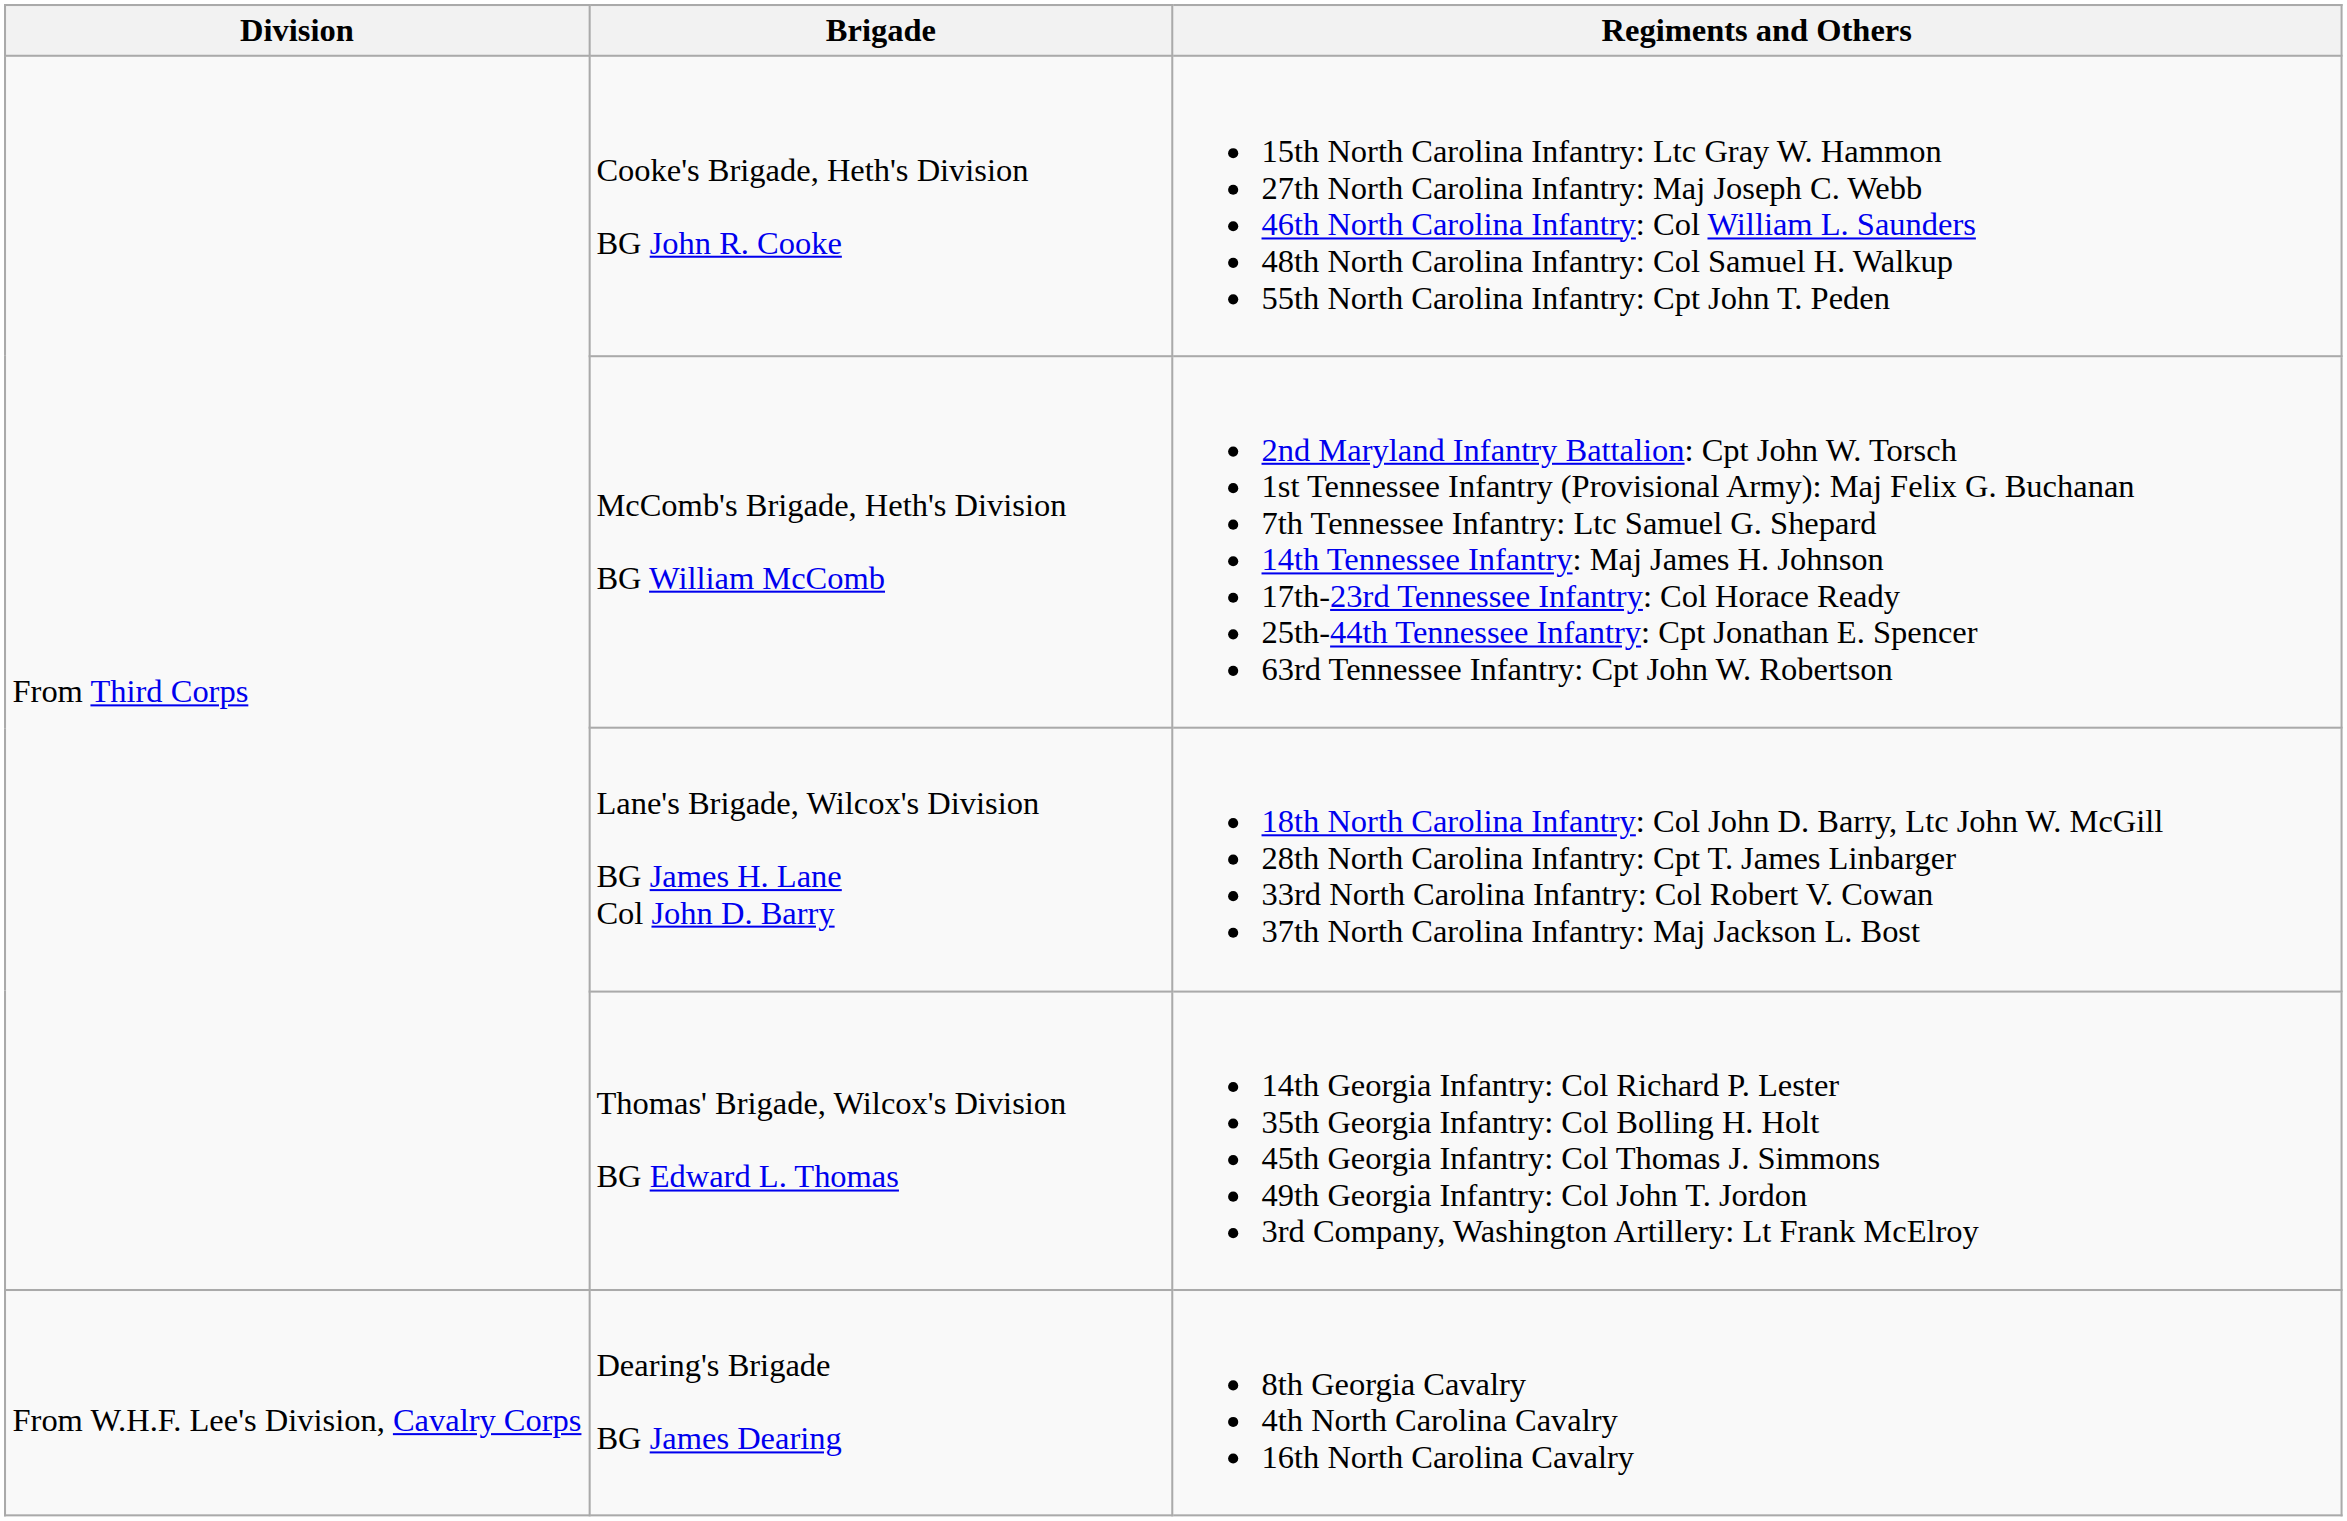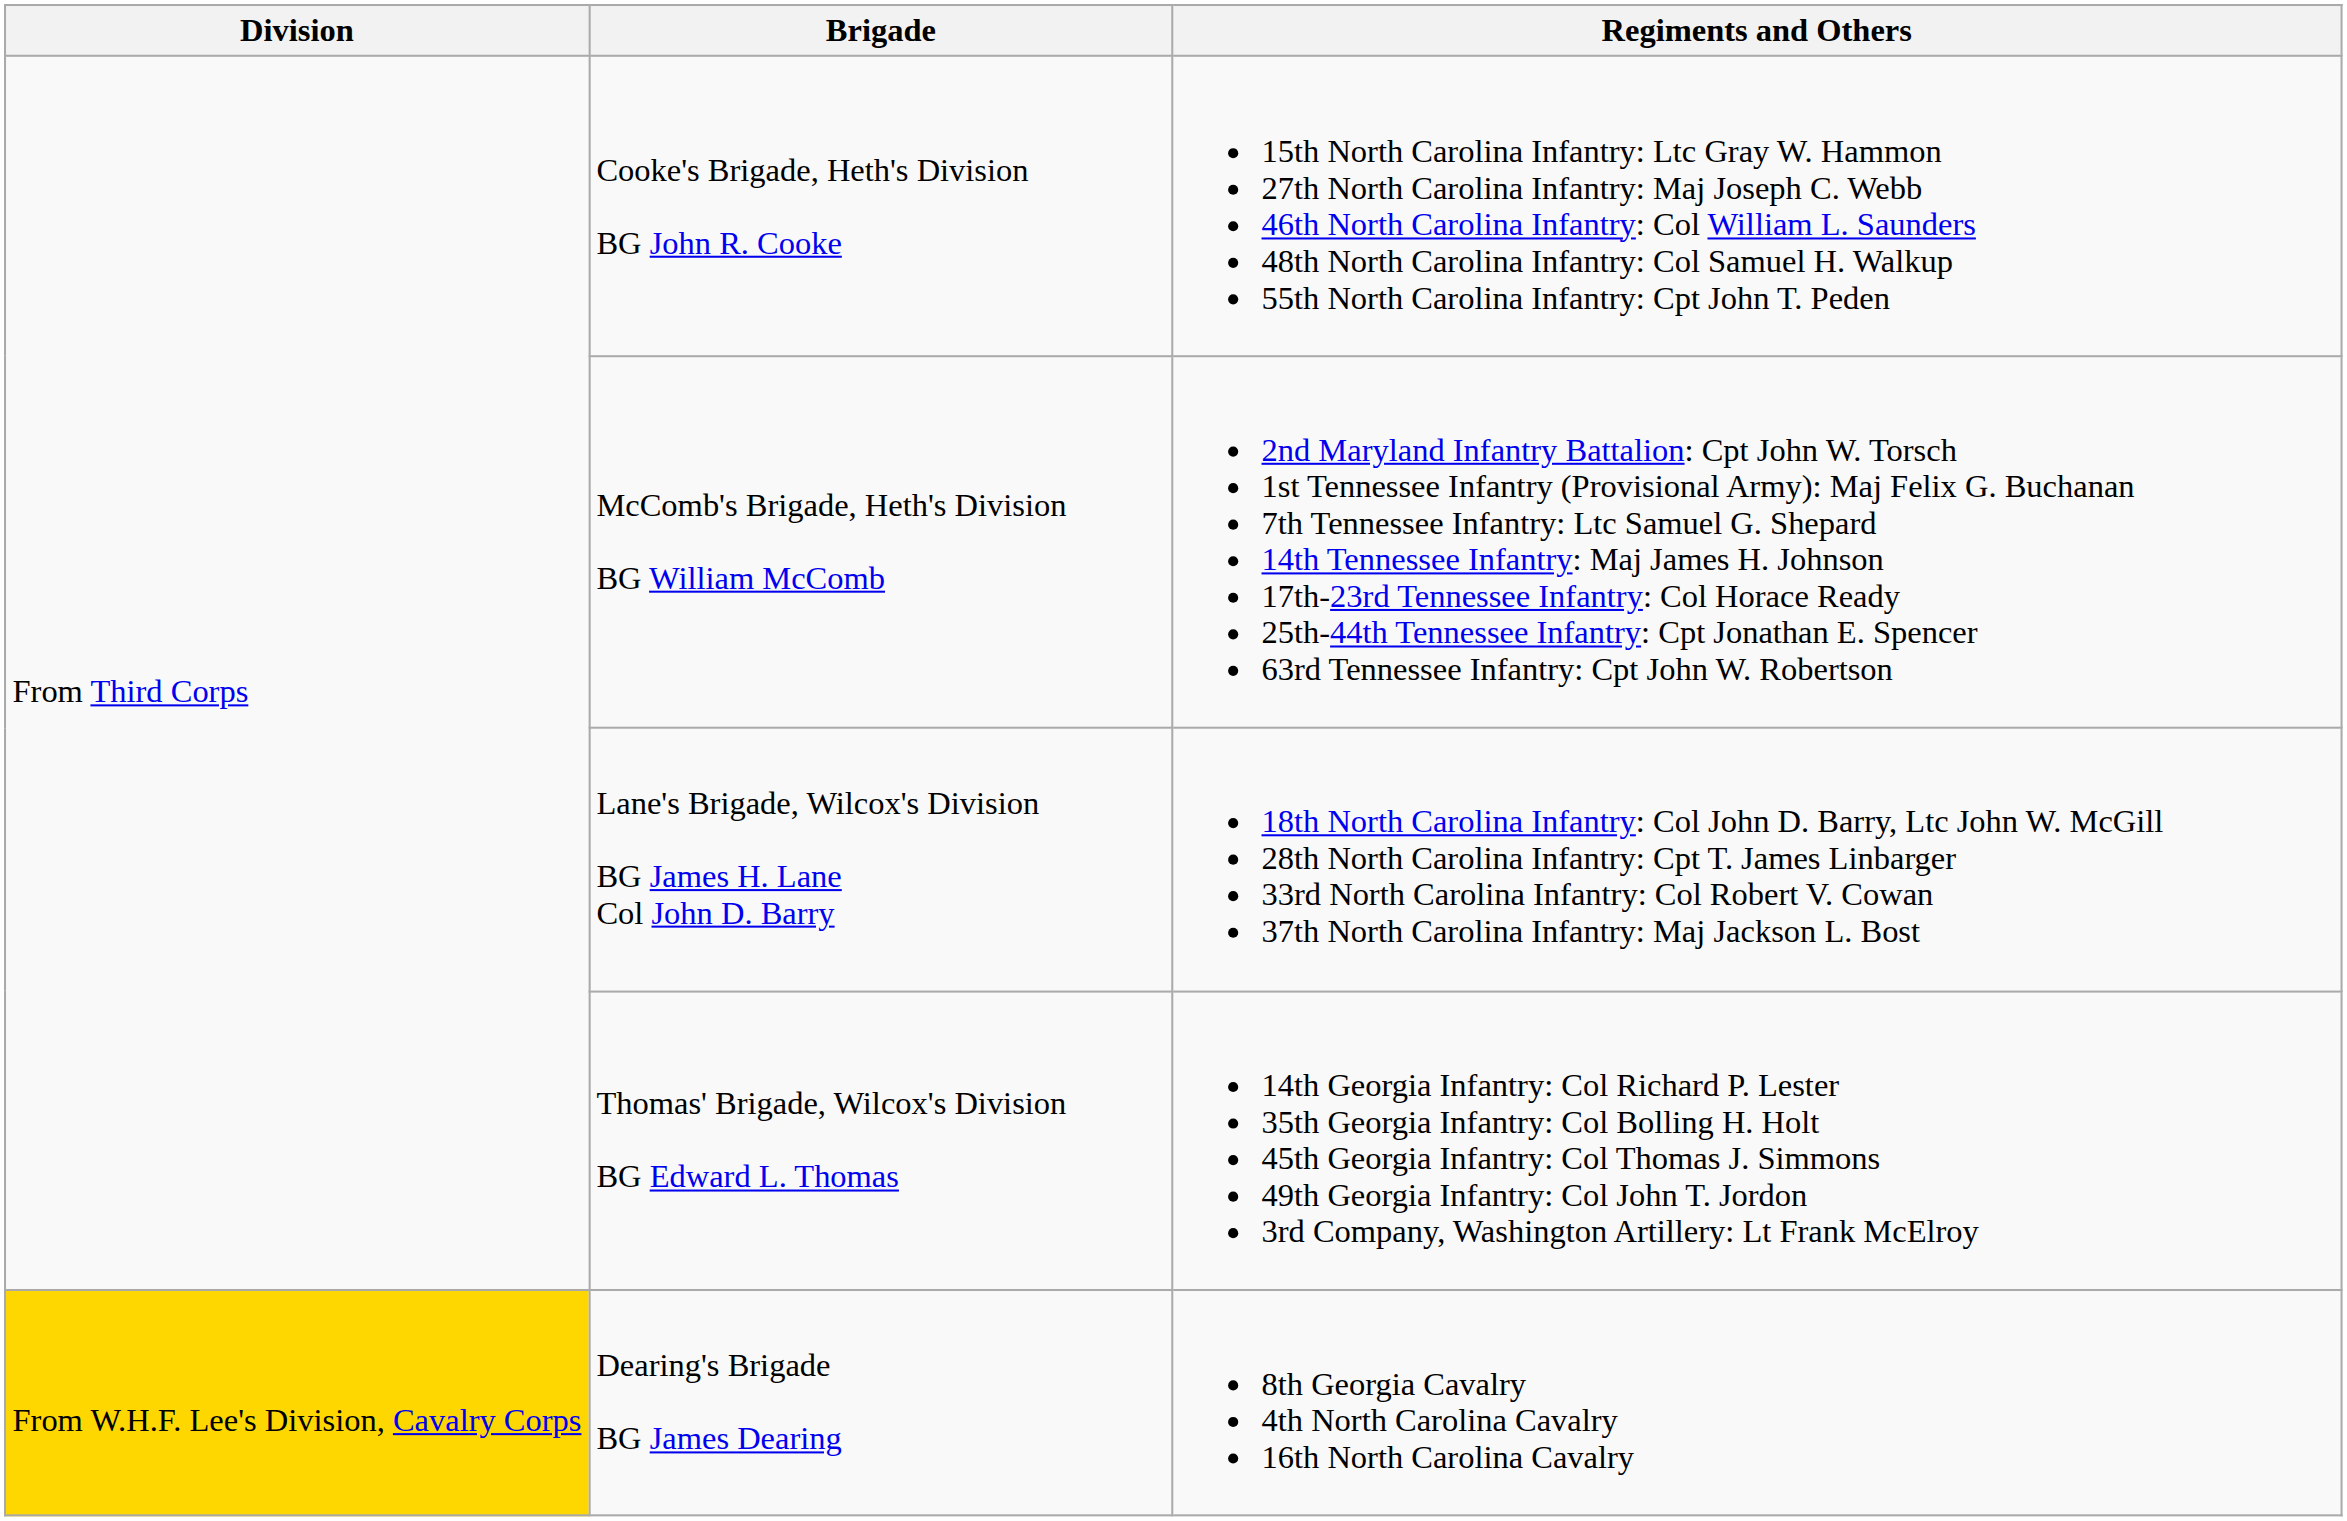Dearing's Brigade BG James Dearing | Division: no background -> gold background
